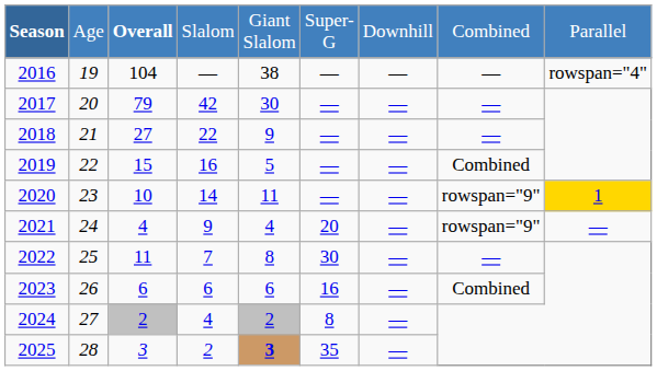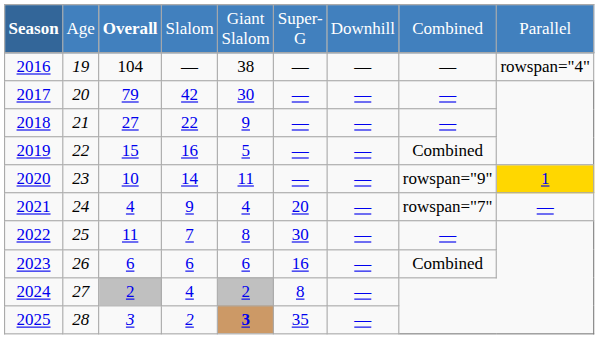2021 | column 8: rowspan="9" -> rowspan="7"
